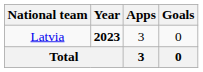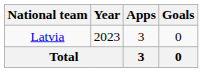Latvia | Year: bold -> normal
